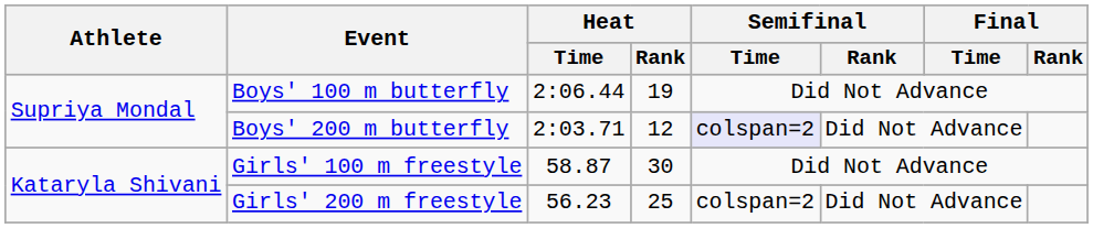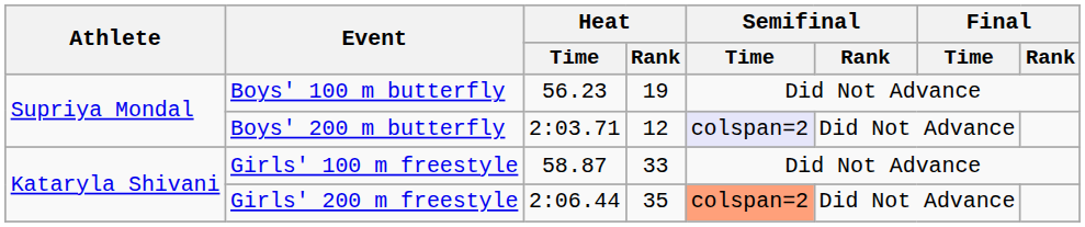Boys' 100 m butterfly | Heat / Time: 2:06.44 -> 56.23
Girls' 100 m freestyle | Heat / Rank: 30 -> 33
Girls' 200 m freestyle | Heat / Time: 56.23 -> 2:06.44
Girls' 200 m freestyle | Heat / Rank: 25 -> 35
Girls' 200 m freestyle | Semifinal / Time: no background -> lightsalmon background
